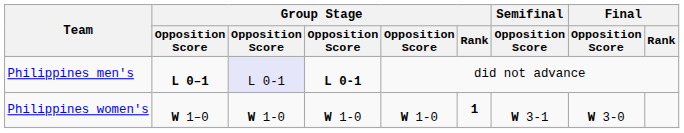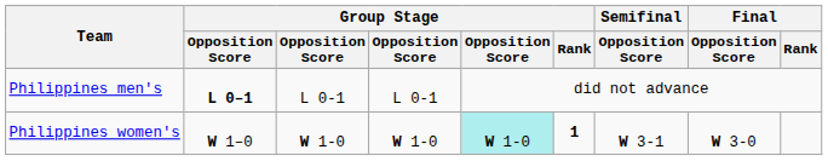Philippines men's | column 3: lavender background -> no background
Philippines men's | column 4: bold -> normal
Philippines women's | column 5: no background -> paleturquoise background
